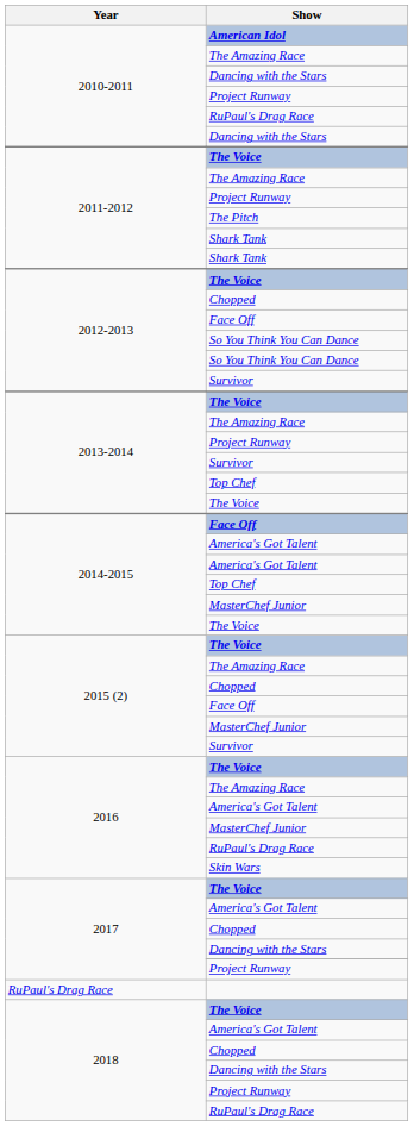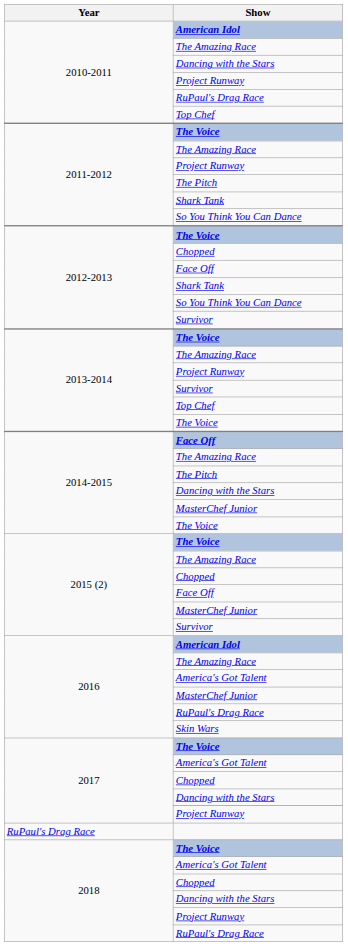row 7 | Show: Dancing with the Stars -> Top Chef
row 13 | Show: Shark Tank -> So You Think You Can Dance
row 17 | Show: So You Think You Can Dance -> Shark Tank
row 27 | Show: America's Got Talent -> The Amazing Race
row 28 | Show: America's Got Talent -> The Pitch
row 29 | Show: Top Chef -> Dancing with the Stars
row 38 | Show: The Voice -> American Idol
